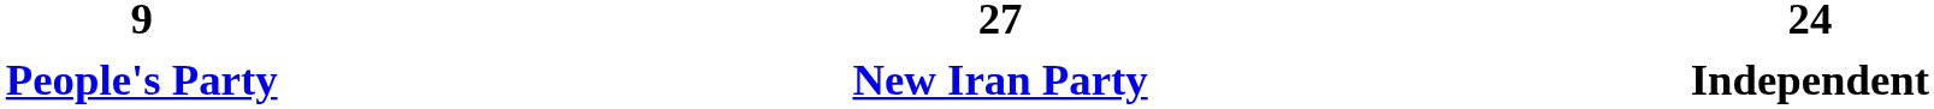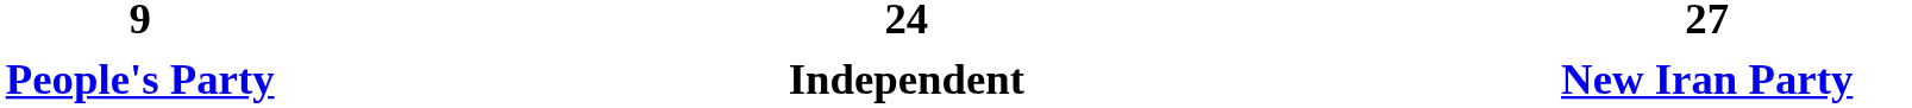columns swapped: 24 <-> 27
